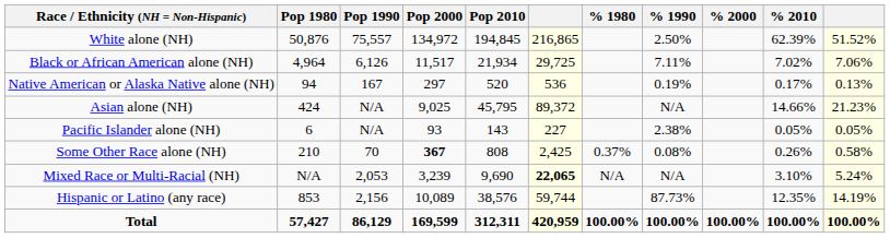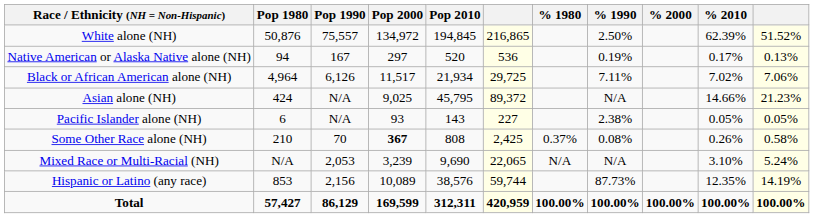rows swapped: Black or African American alone (NH) <-> Native American or Alaska Native alone (NH)
Mixed Race or Multi-Racial (NH) | column 6: bold -> normal
